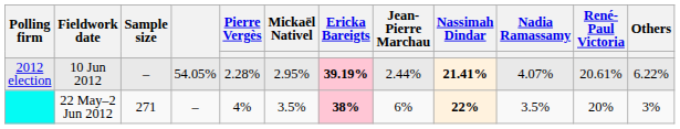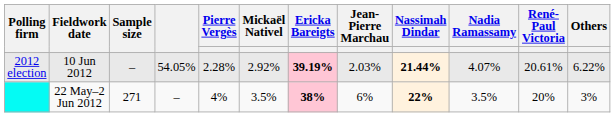2012 election | Mickaël Nativel: 2.95% -> 2.92%
2012 election | Jean-Pierre Marchau: 2.44% -> 2.03%
2012 election | Nassimah Dindar: 21.41% -> 21.44%
